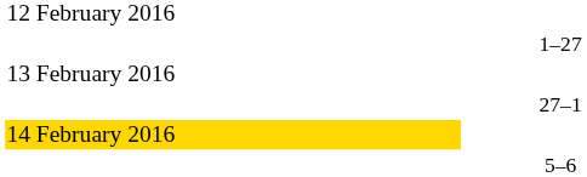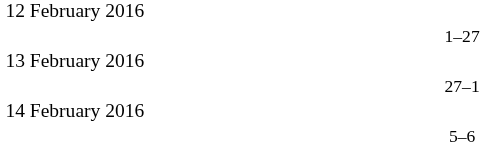14 February 2016 | column 1: gold background -> no background
